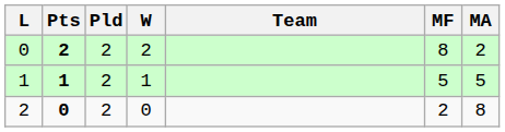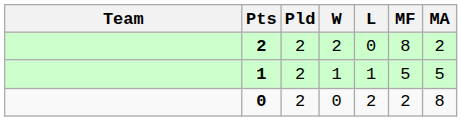columns swapped: Team <-> L
